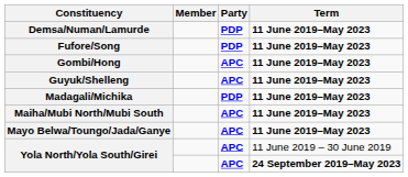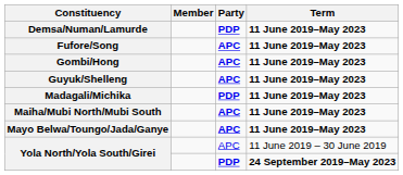Fufore/Song | Party: PDP -> APC
Yola North/Yola South/Girei / 11 June 2019 – 30 June 2019 | Party: bold -> normal
Yola North/Yola South/Girei / 24 September 2019–May 2023 | Party: APC -> PDP
